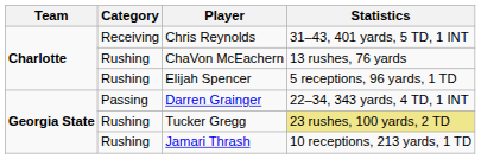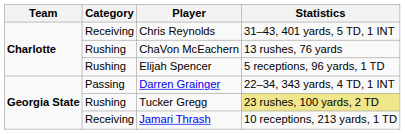Jamari Thrash | Category: Rushing -> Receiving
